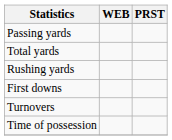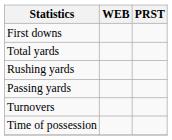rows swapped: First downs <-> Passing yards
